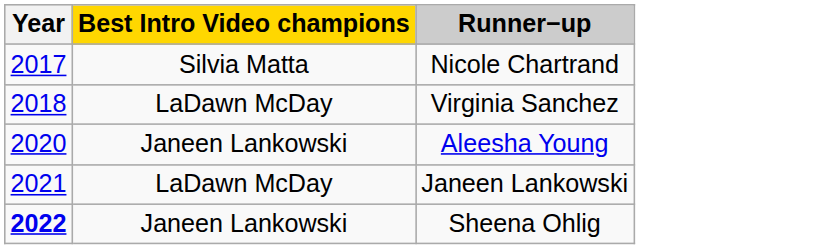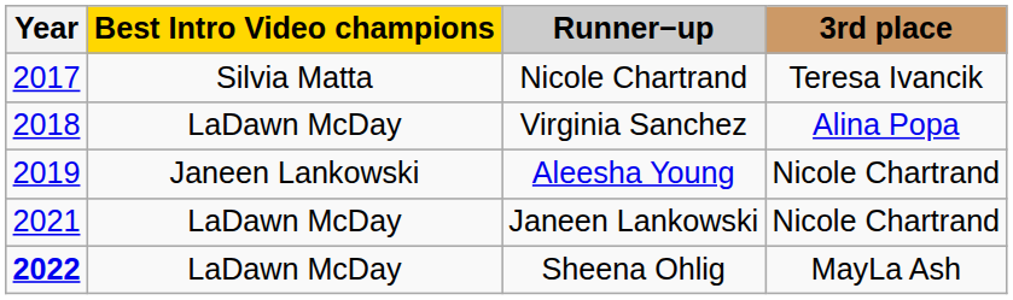+ column: 3rd place | Teresa Ivancik | Alina Popa | Nicole Chartrand | Nicole Chartrand | MayLa Ash
Aleesha Young | Year: 2020 -> 2019
Sheena Ohlig | Best Intro Video champions: Janeen Lankowski -> LaDawn McDay
